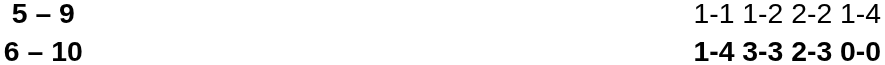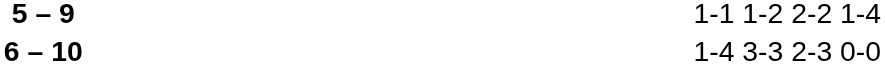6 – 10 | column 2: bold -> normal
